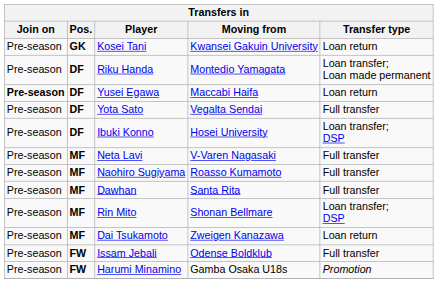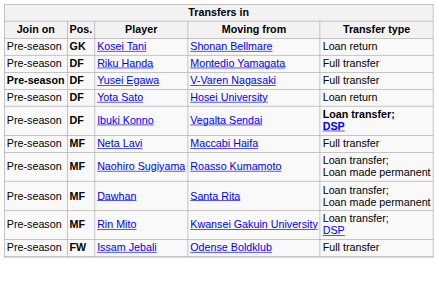Kosei Tani | Moving from: Kwansei Gakuin University -> Shonan Bellmare
Riku Handa | Transfer type: Loan transfer; Loan made permanent -> Full transfer
Yusei Egawa | Moving from: Maccabi Haifa -> V-Varen Nagasaki
Yusei Egawa | Transfer type: Loan return -> Full transfer
Yota Sato | Moving from: Vegalta Sendai -> Hosei University
Yota Sato | Transfer type: Full transfer -> Loan return
Ibuki Konno | Moving from: Hosei University -> Vegalta Sendai
Ibuki Konno | Transfer type: normal -> bold
Neta Lavi | Moving from: V-Varen Nagasaki -> Maccabi Haifa
Naohiro Sugiyama | Transfer type: Full transfer -> Loan transfer; Loan made permanent
Dawhan | Transfer type: Full transfer -> Loan transfer; Loan made permanent
Rin Mito | Moving from: Shonan Bellmare -> Kwansei Gakuin University
- row: Pre-season | MF | Dai Tsukamoto | Zweigen Kanazawa | Loan return
- row: Pre-season | FW | Harumi Minamino | Gamba Osaka U18s | Promotion
